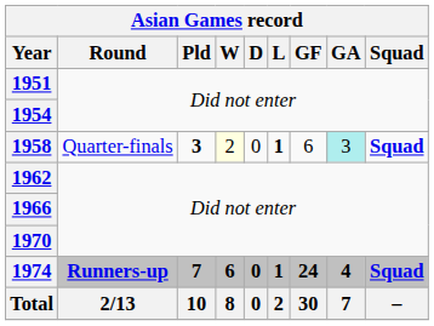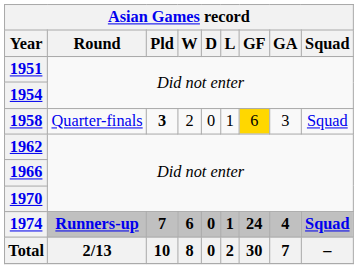1958 | W: lightyellow background -> no background
1958 | L: bold -> normal
1958 | GF: no background -> gold background
1958 | GA: paleturquoise background -> no background
1958 | Squad: bold -> normal
